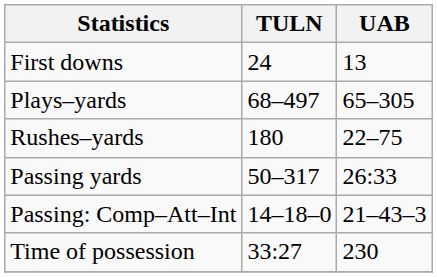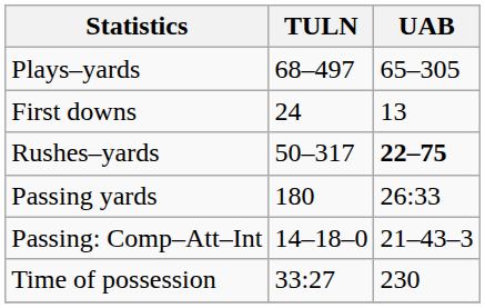rows swapped: First downs <-> Plays–yards
Rushes–yards | TULN: 180 -> 50–317
Rushes–yards | UAB: normal -> bold
Passing yards | TULN: 50–317 -> 180
